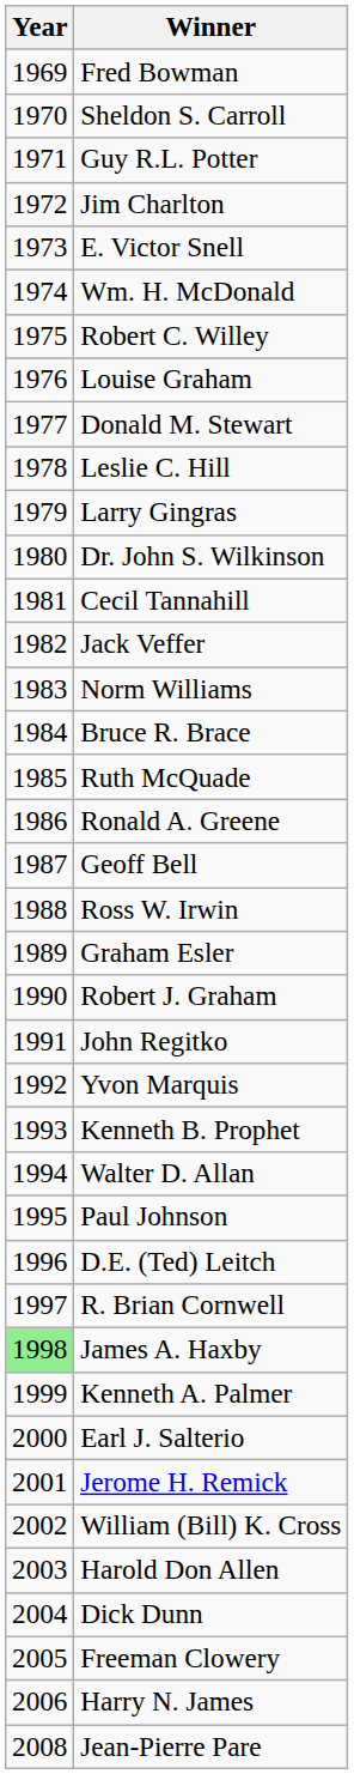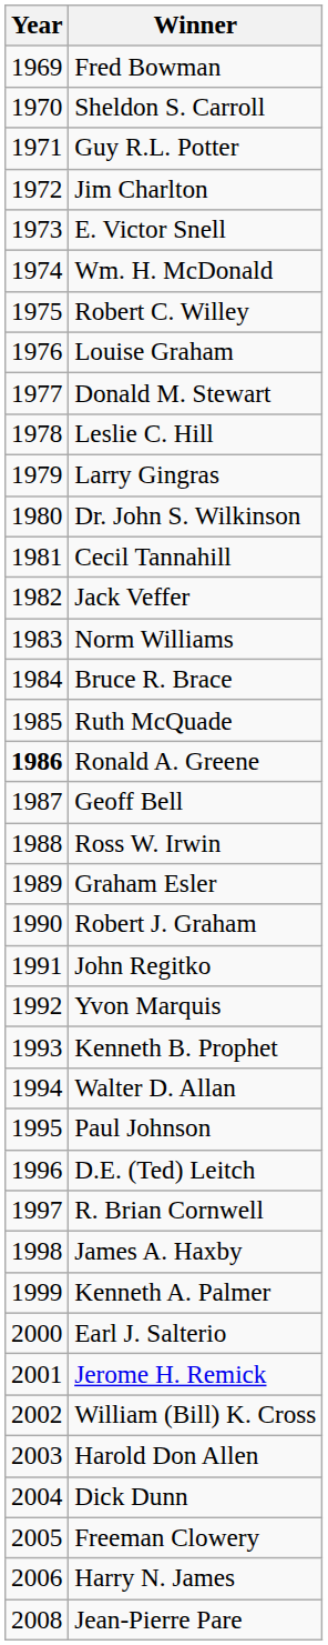Ronald A. Greene | Year: normal -> bold
James A. Haxby | Year: lightgreen background -> no background
